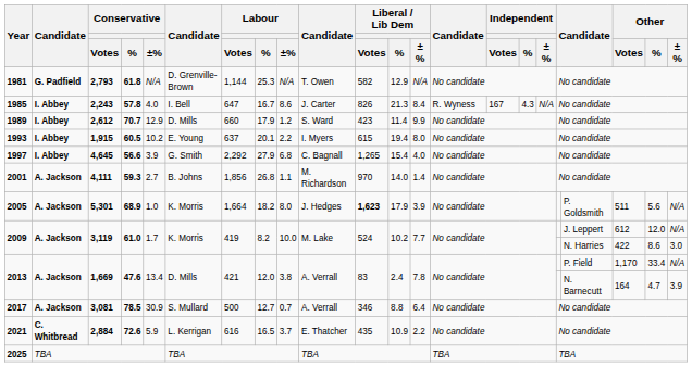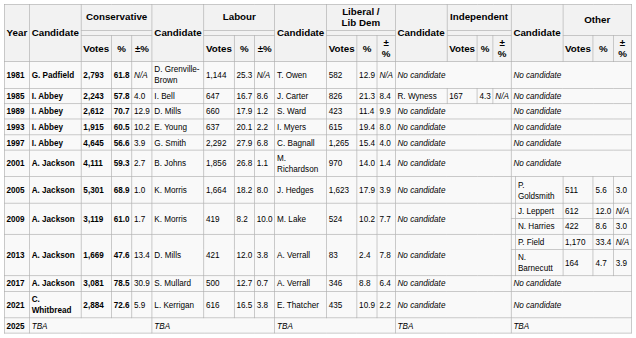2005 | Liberal / Lib Dem / Votes: bold -> normal
2005 | Other / ±%: N/A -> 3.0
2021 | Labour / ±%: 3.7 -> 3.8
